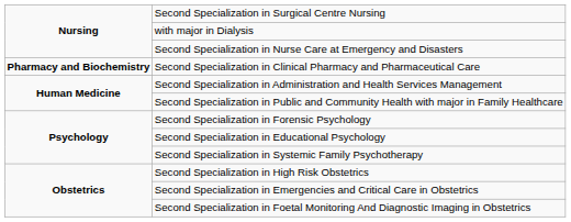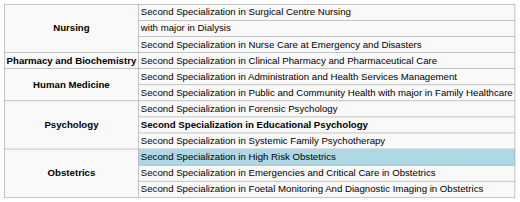Second Specialization in Educational Psychology | column 2: normal -> bold
Second Specialization in High Risk Obstetrics | column 2: no background -> lightblue background
